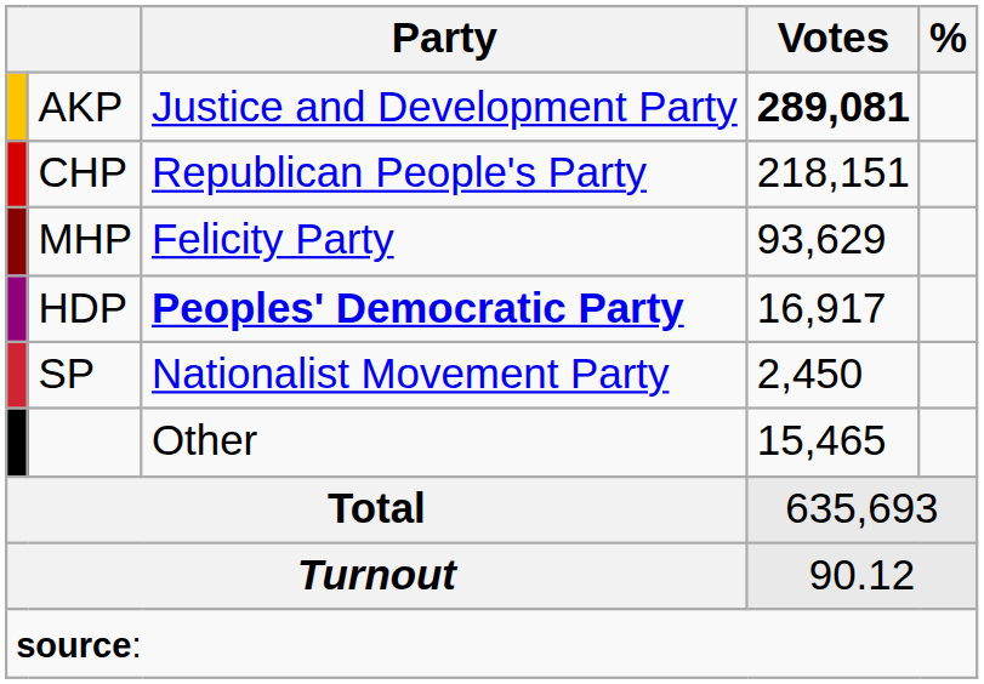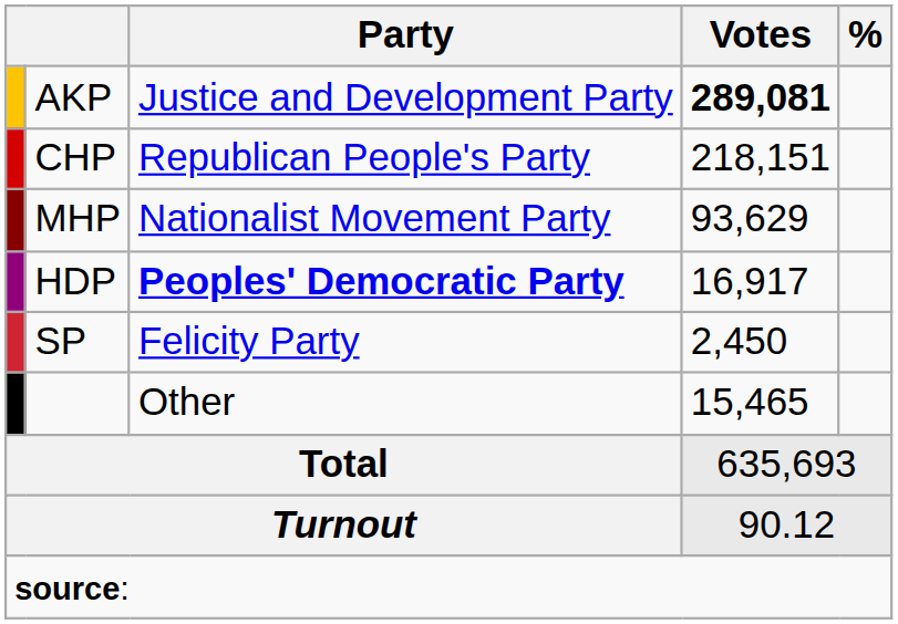MHP | Party: Felicity Party -> Nationalist Movement Party
SP | Party: Nationalist Movement Party -> Felicity Party
